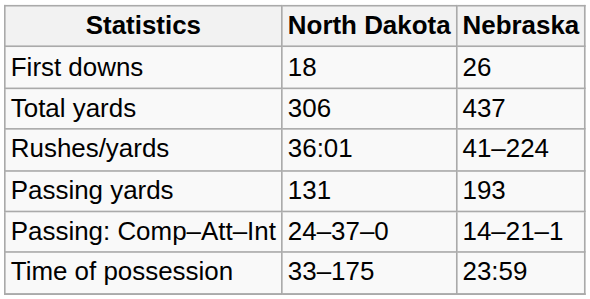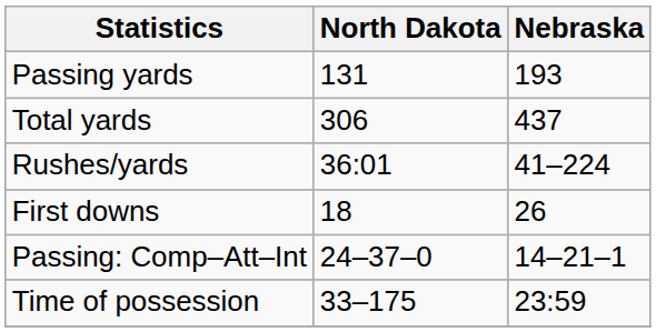rows swapped: First downs <-> Passing yards
